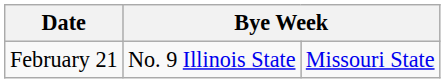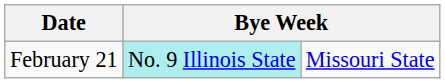February 21 | column 2: no background -> paleturquoise background
